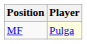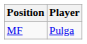MF | Player: lightyellow background -> no background
